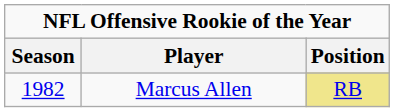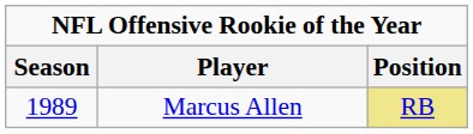Marcus Allen | Season: 1982 -> 1989
